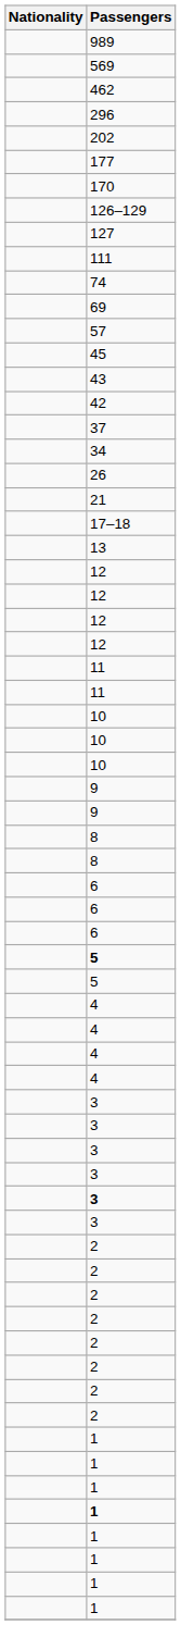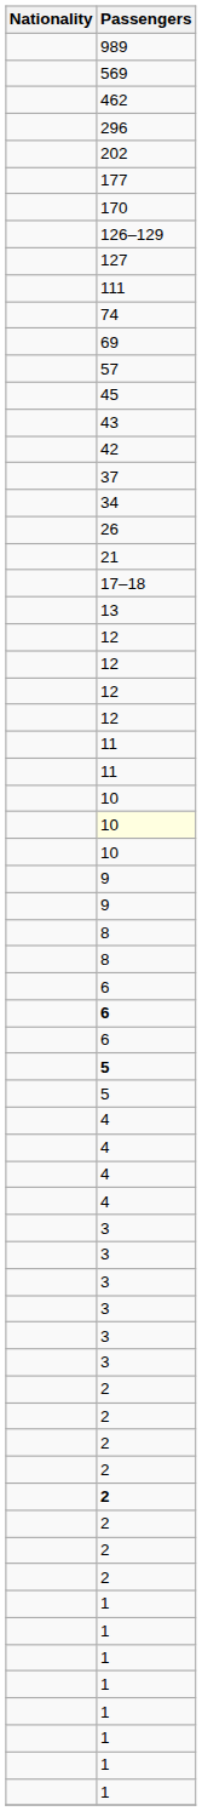row 31 | Passengers: no background -> lightyellow background
row 38 | Passengers: normal -> bold
row 50 | Passengers: bold -> normal
row 56 | Passengers: normal -> bold
row 63 | Passengers: bold -> normal
